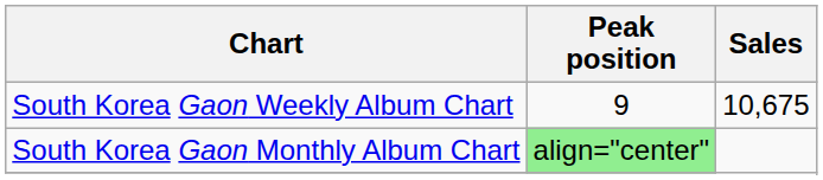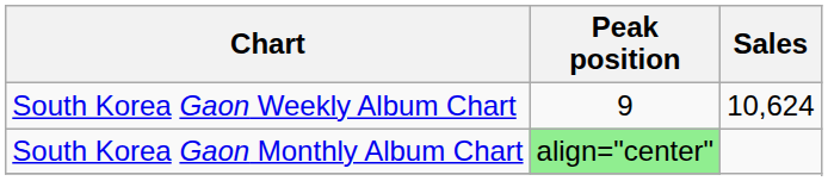South Korea Gaon Weekly Album Chart | Sales: 10,675 -> 10,624
